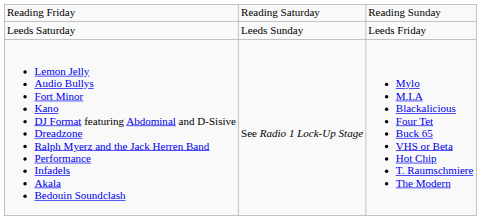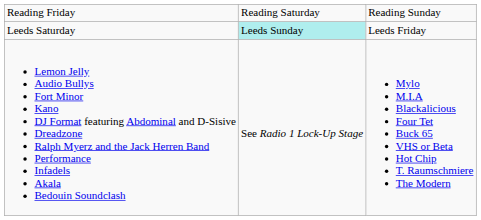Leeds Saturday | column 2: no background -> paleturquoise background
